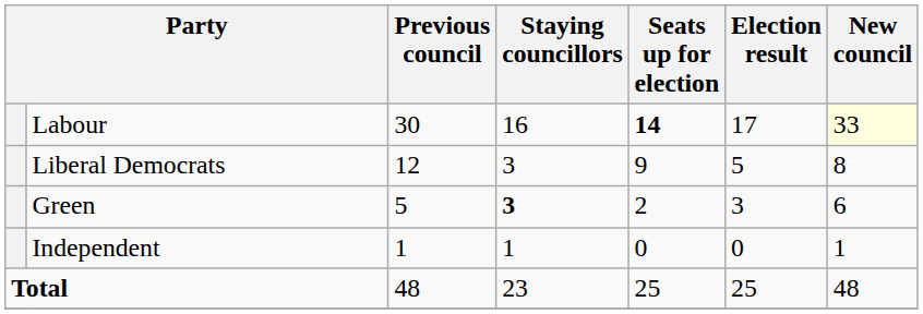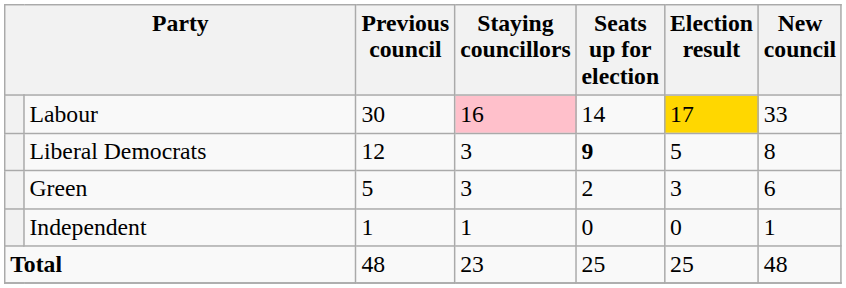Labour | Staying councillors: no background -> pink background
Labour | Seats up for election: bold -> normal
Labour | Election result: no background -> gold background
Labour | New council: lightyellow background -> no background
Liberal Democrats | Seats up for election: normal -> bold
Green | Staying councillors: bold -> normal
